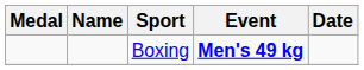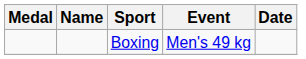Boxing | Event: bold -> normal
